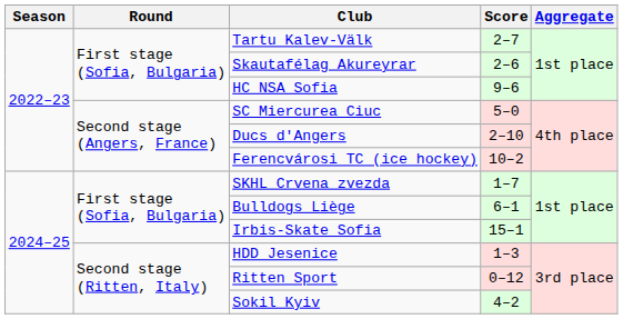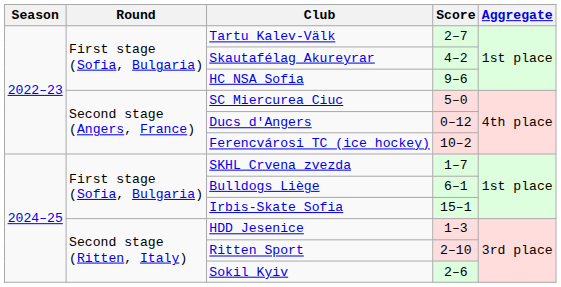Skautafélag Akureyrar | Score: 2–6 -> 4–2
Ducs d'Angers | Score: 2–10 -> 0–12
Ritten Sport | Score: 0–12 -> 2–10
Sokil Kyiv | Score: 4–2 -> 2–6
